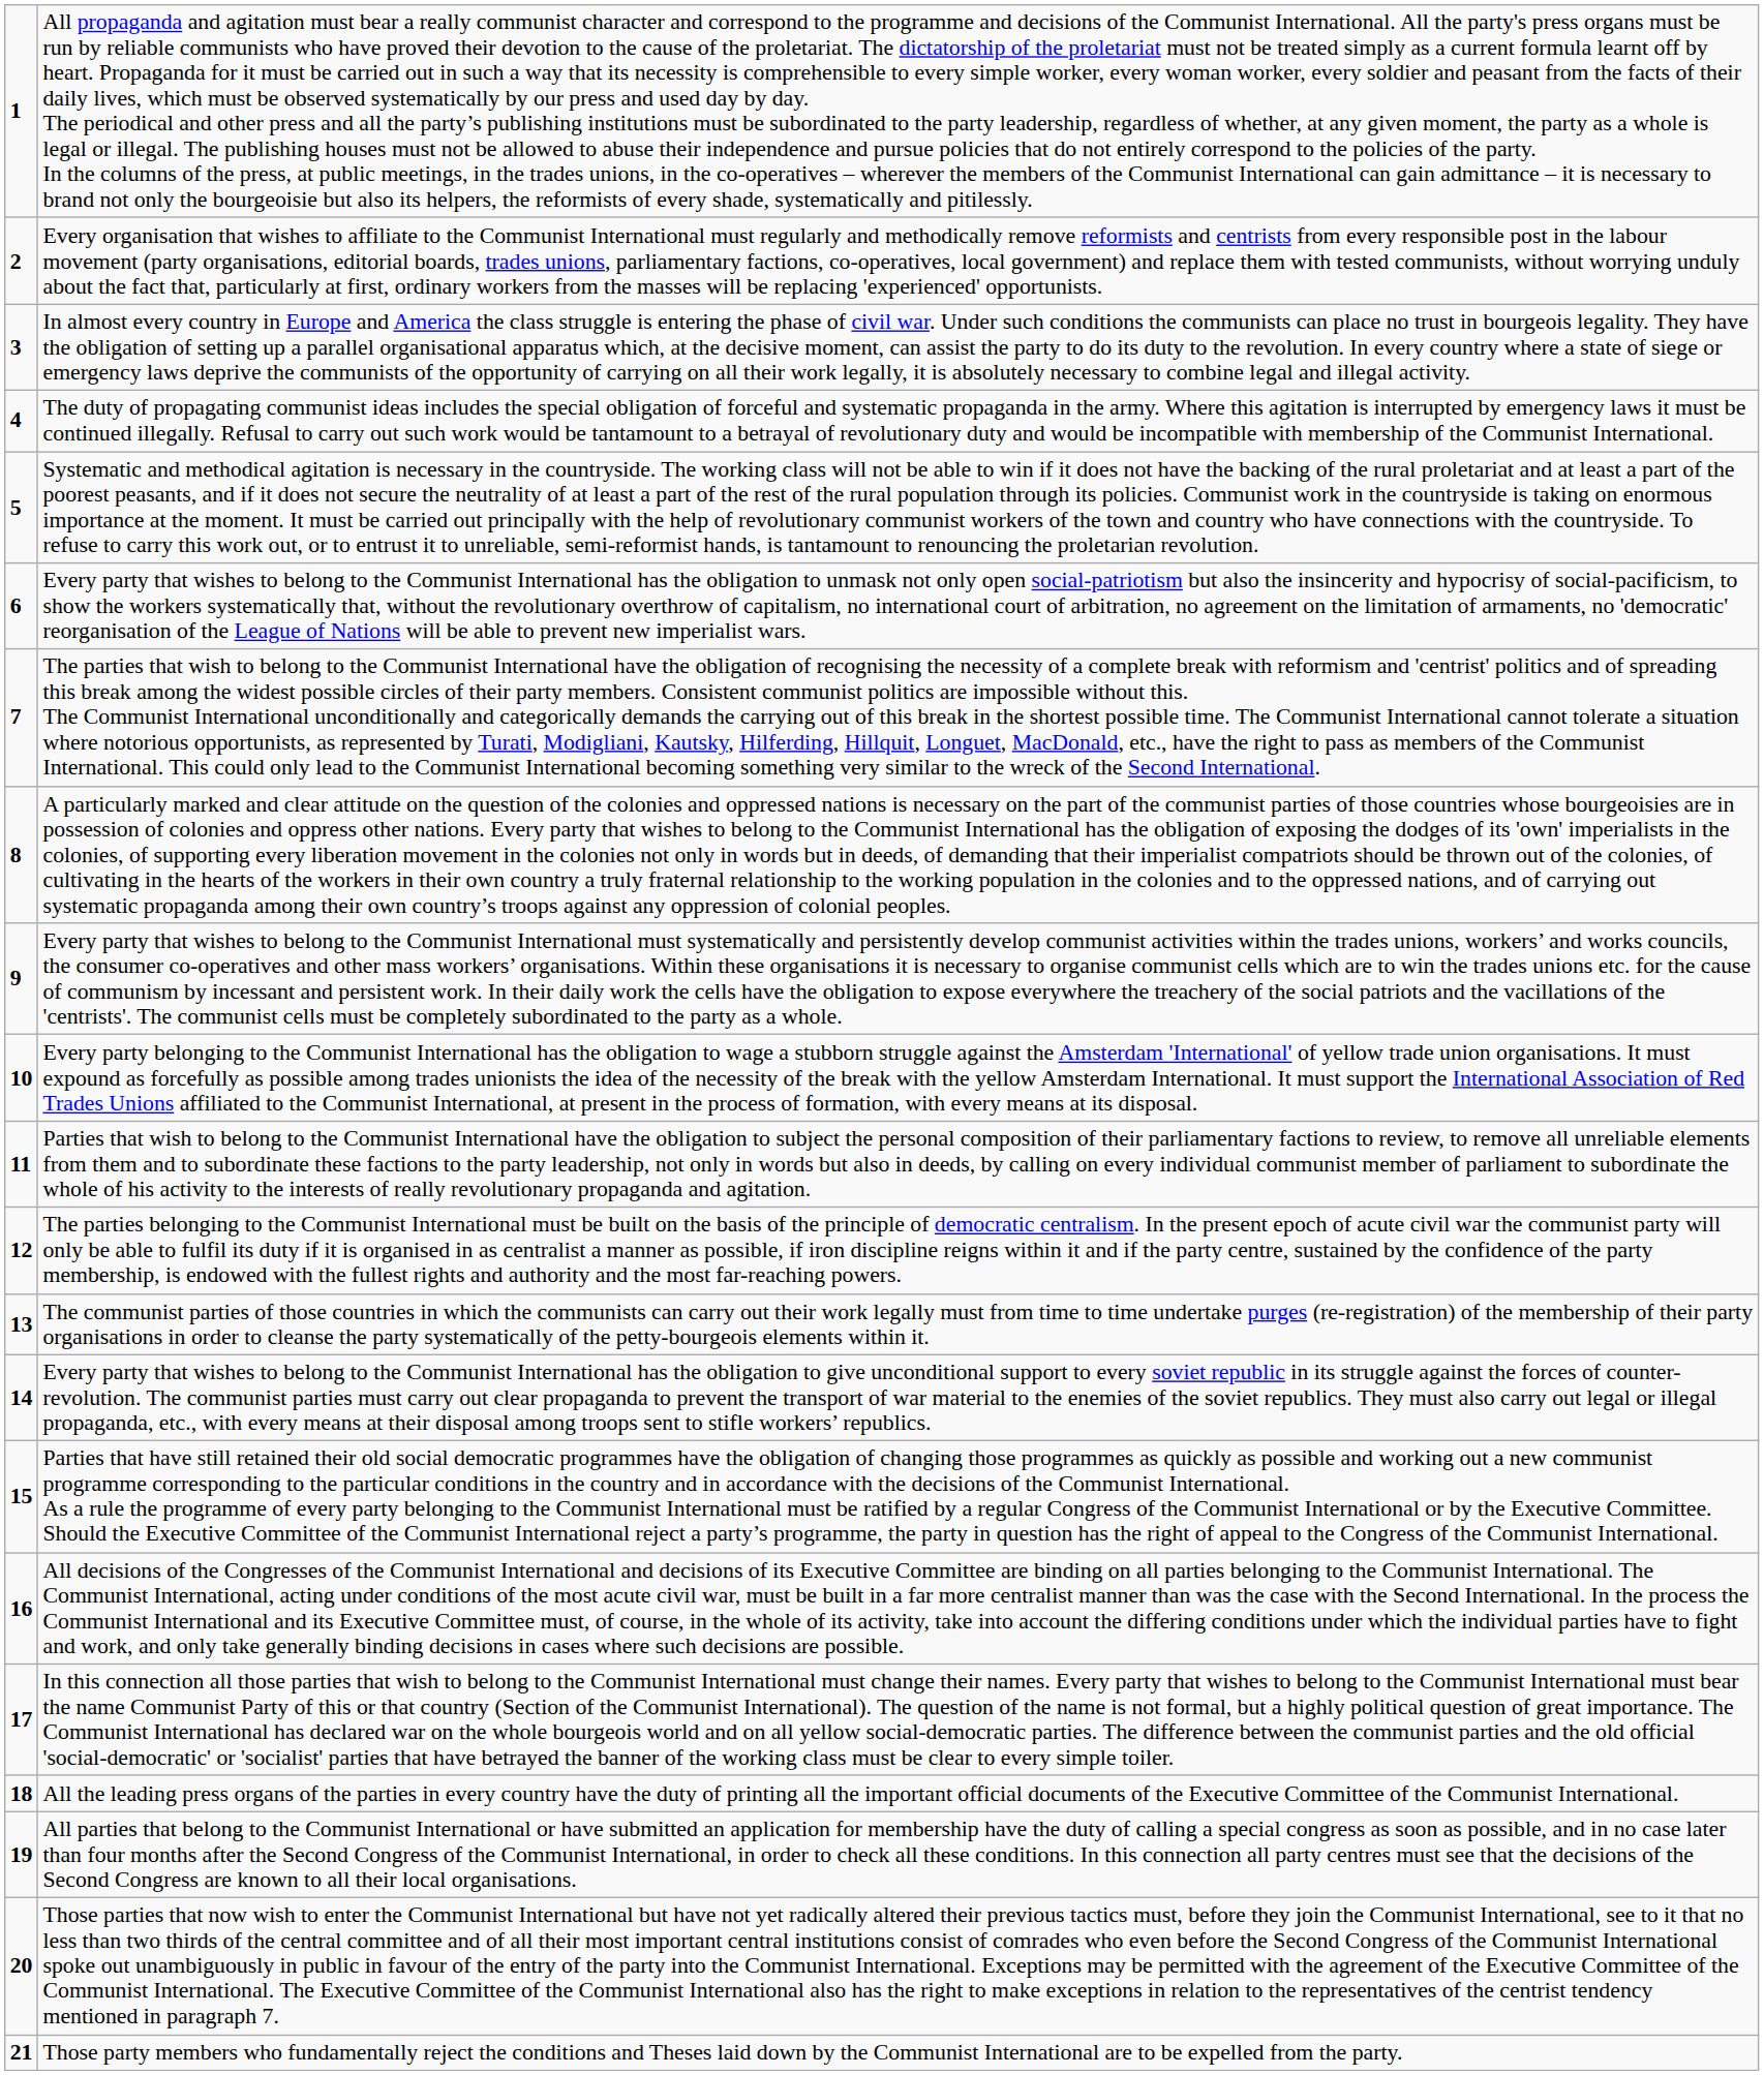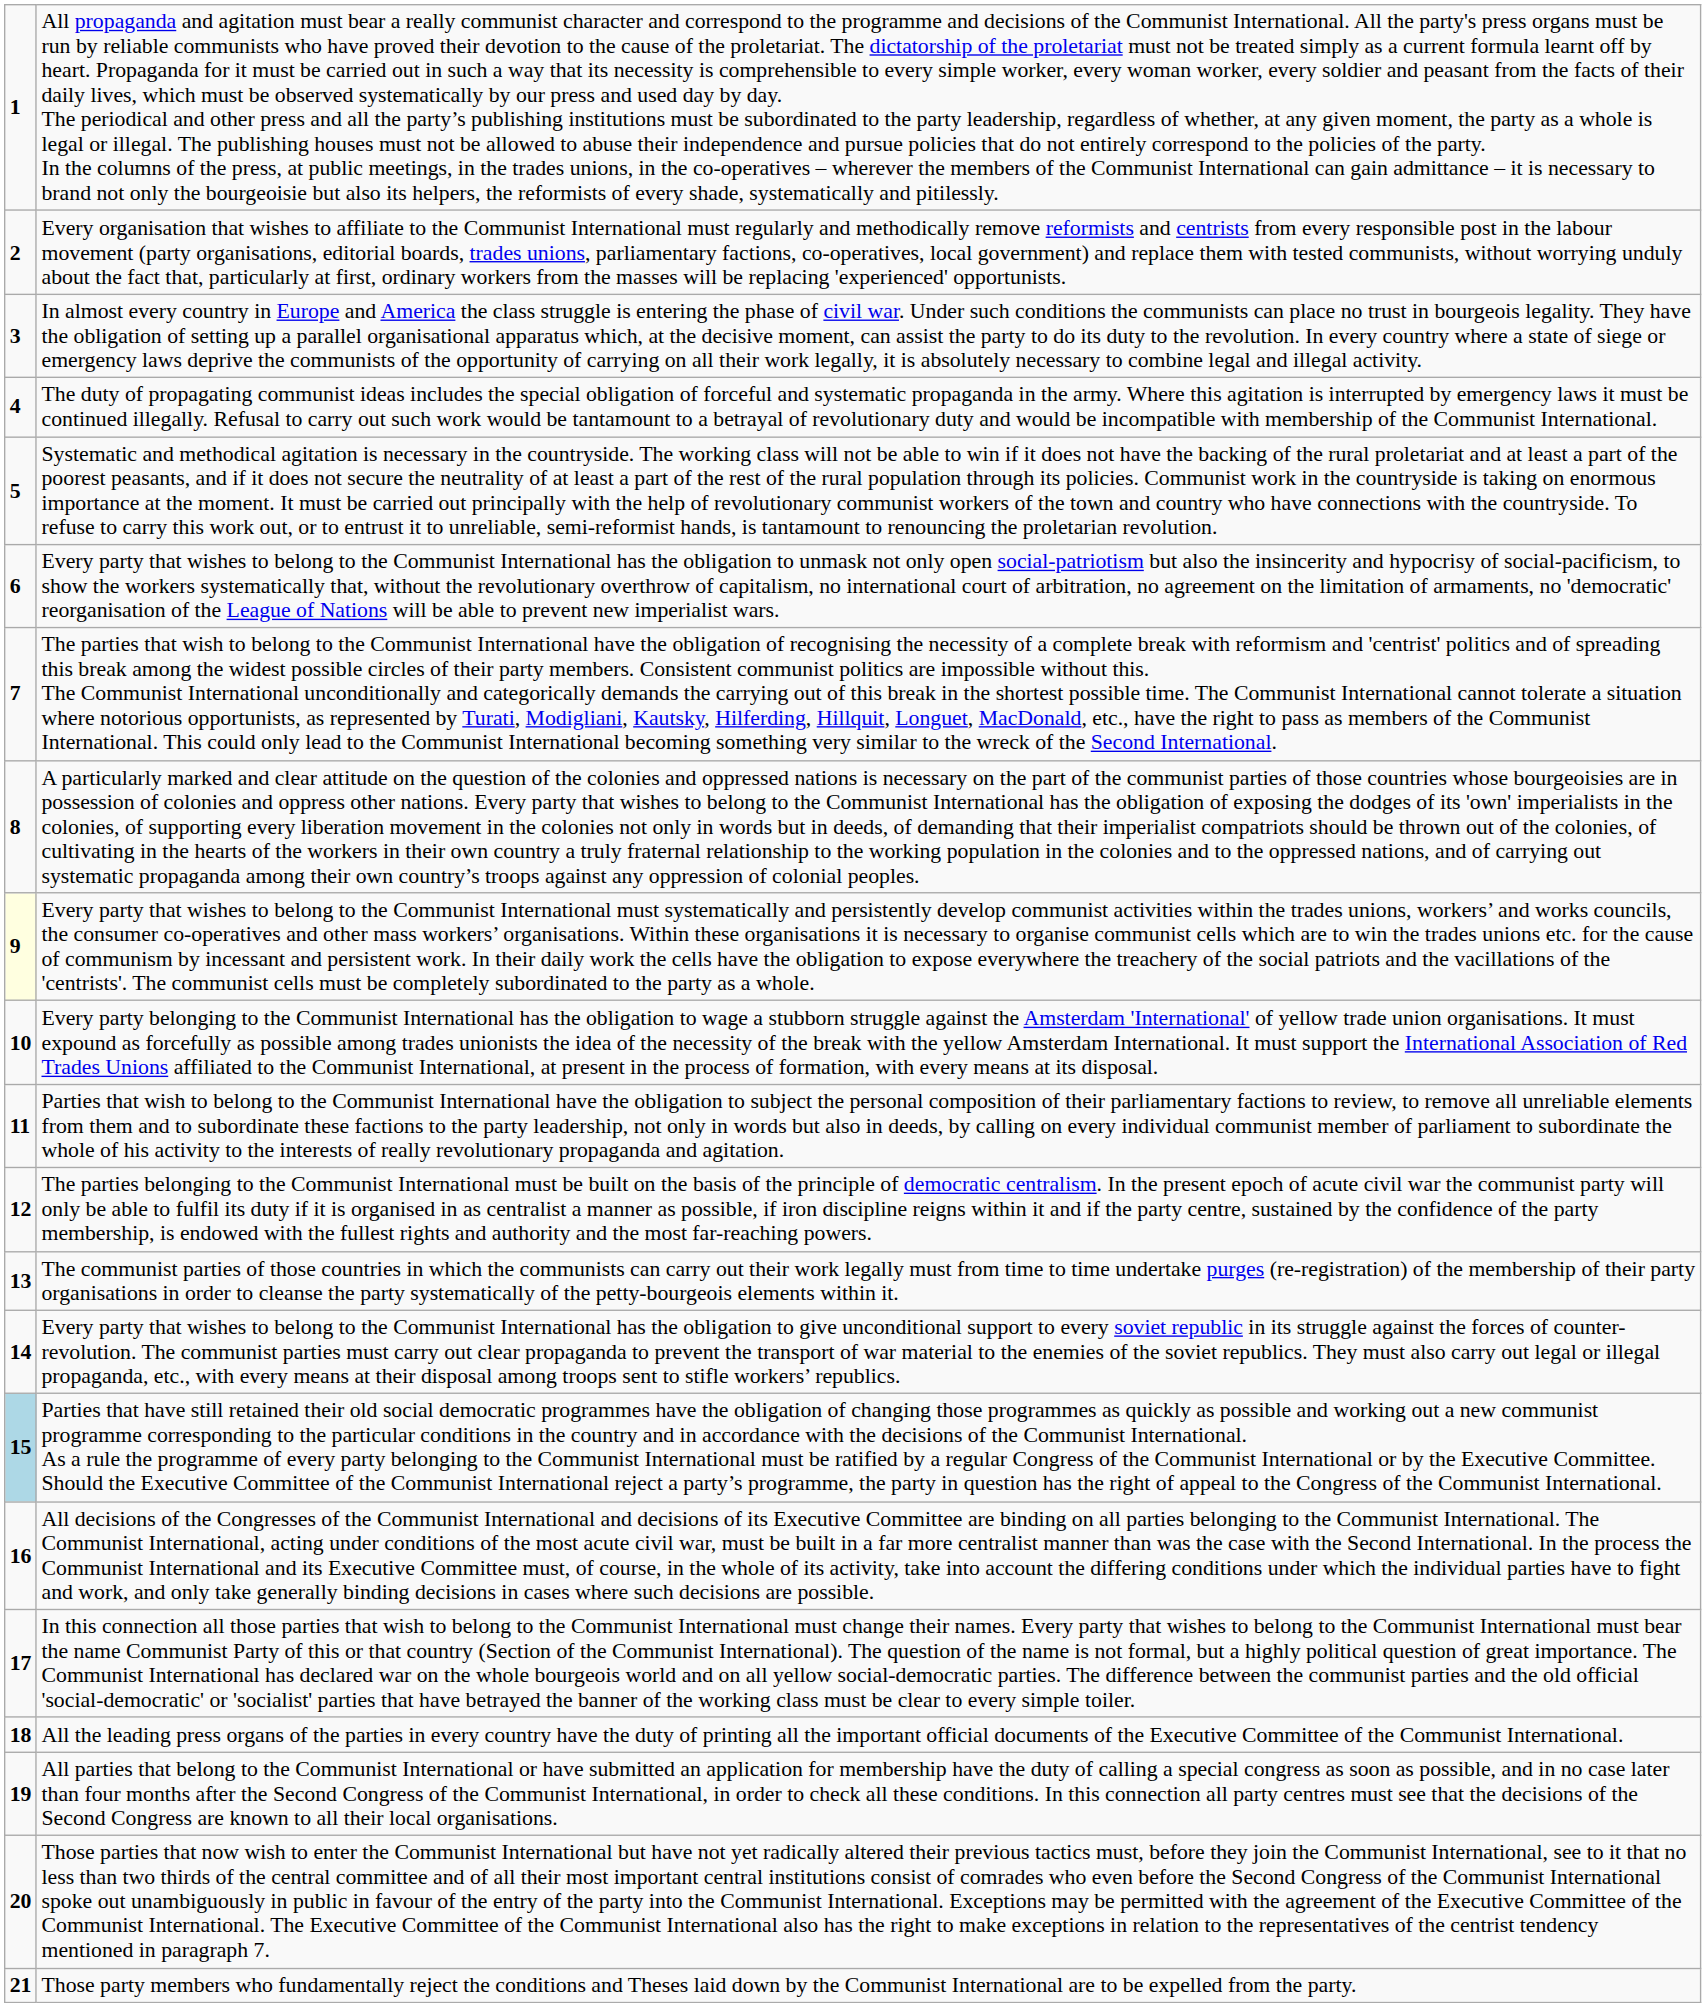row 9 | column 1: no background -> lightyellow background
row 15 | column 1: no background -> lightblue background
